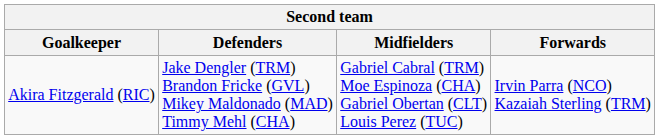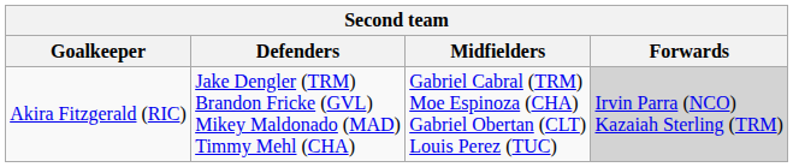Akira Fitzgerald (RIC) | Forwards: no background -> lightgrey background
